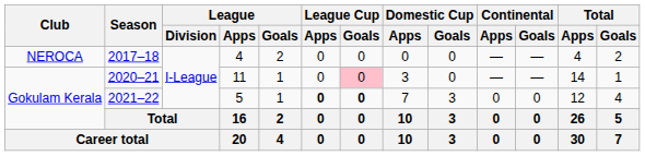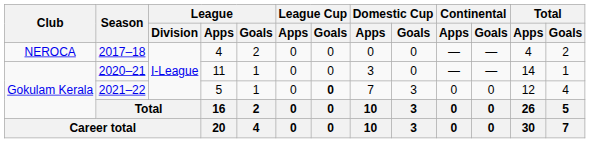2020–21 | League Cup / Goals: pink background -> no background
2021–22 | League Cup / Apps: bold -> normal
